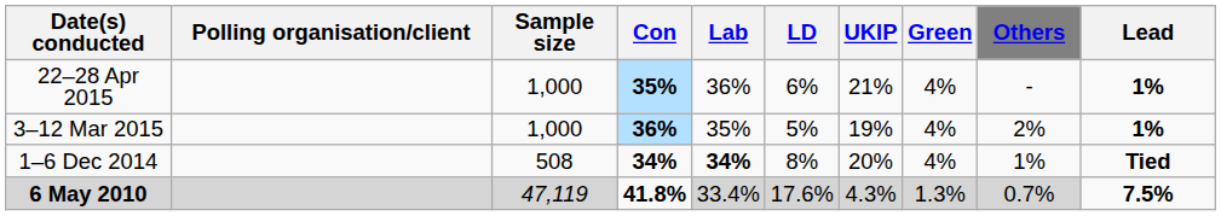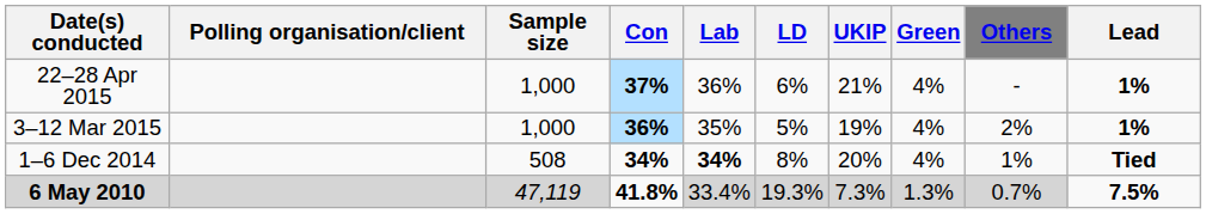22–28 Apr 2015 | Con: 35% -> 37%
6 May 2010 | LD: 17.6% -> 19.3%
6 May 2010 | UKIP: 4.3% -> 7.3%
